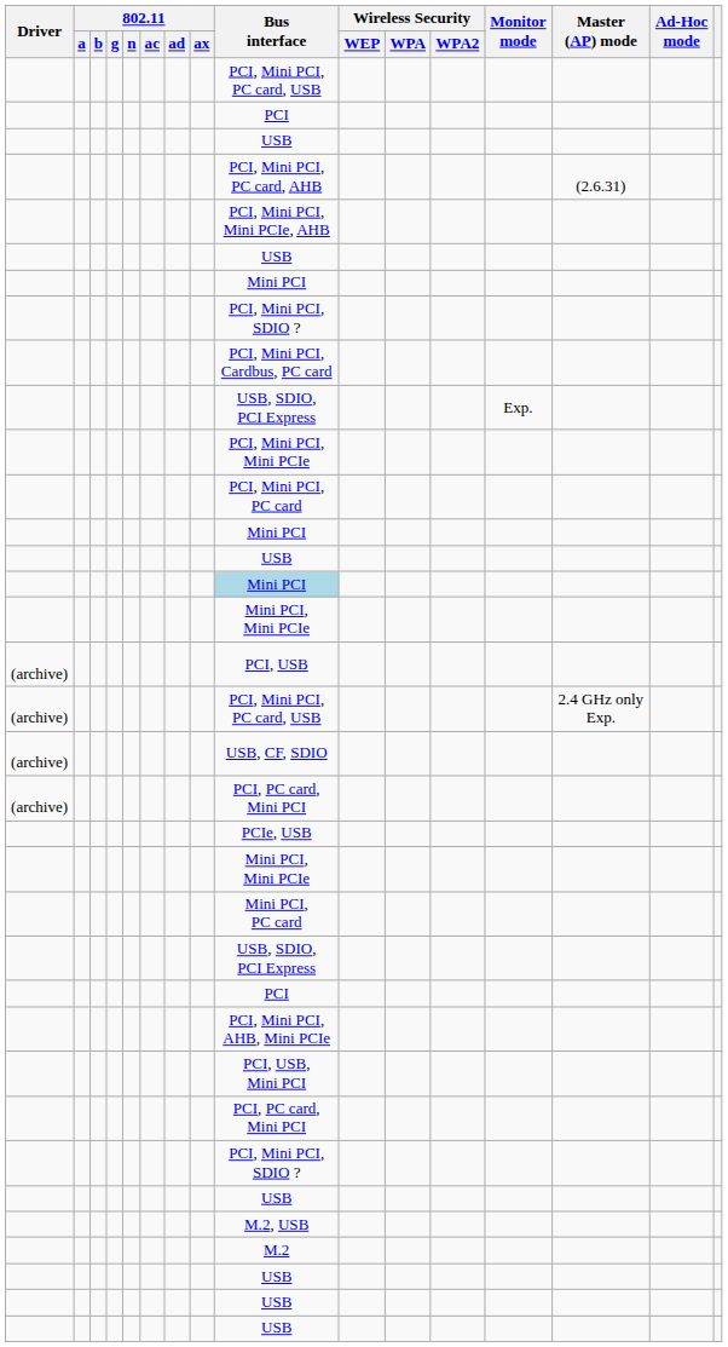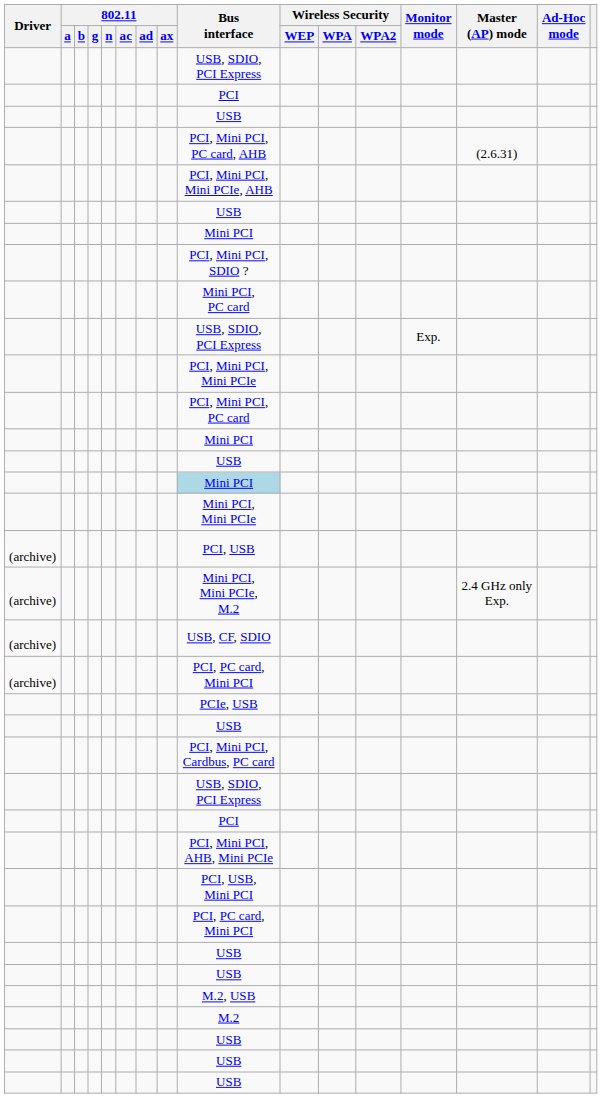row 3 | Bus interface: PCI, Mini PCI, PC card, USB -> USB, SDIO, PCI Express
row 11 | Bus interface: PCI, Mini PCI, Cardbus, PC card -> Mini PCI, PC card
row 20 | Bus interface: PCI, Mini PCI, PC card, USB -> Mini PCI, Mini PCIe, M.2
row 24 | Bus interface: Mini PCI, Mini PCIe -> USB
row 25 | Bus interface: Mini PCI, PC card -> PCI, Mini PCI, Cardbus, PC card
row 31 | Bus interface: PCI, Mini PCI, SDIO ? -> USB
